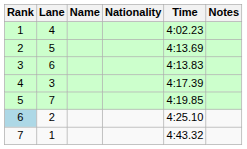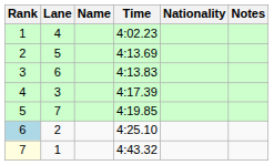columns swapped: Nationality <-> Time
row 8 | Rank: no background -> lightyellow background
